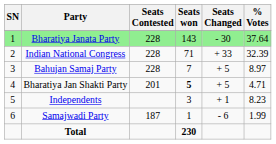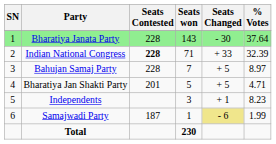Indian National Congress | Seats Contested: normal -> bold
Bharatiya Jan Shakti Party | Seats won: bold -> normal
Samajwadi Party | Seats Changed: no background -> khaki background
